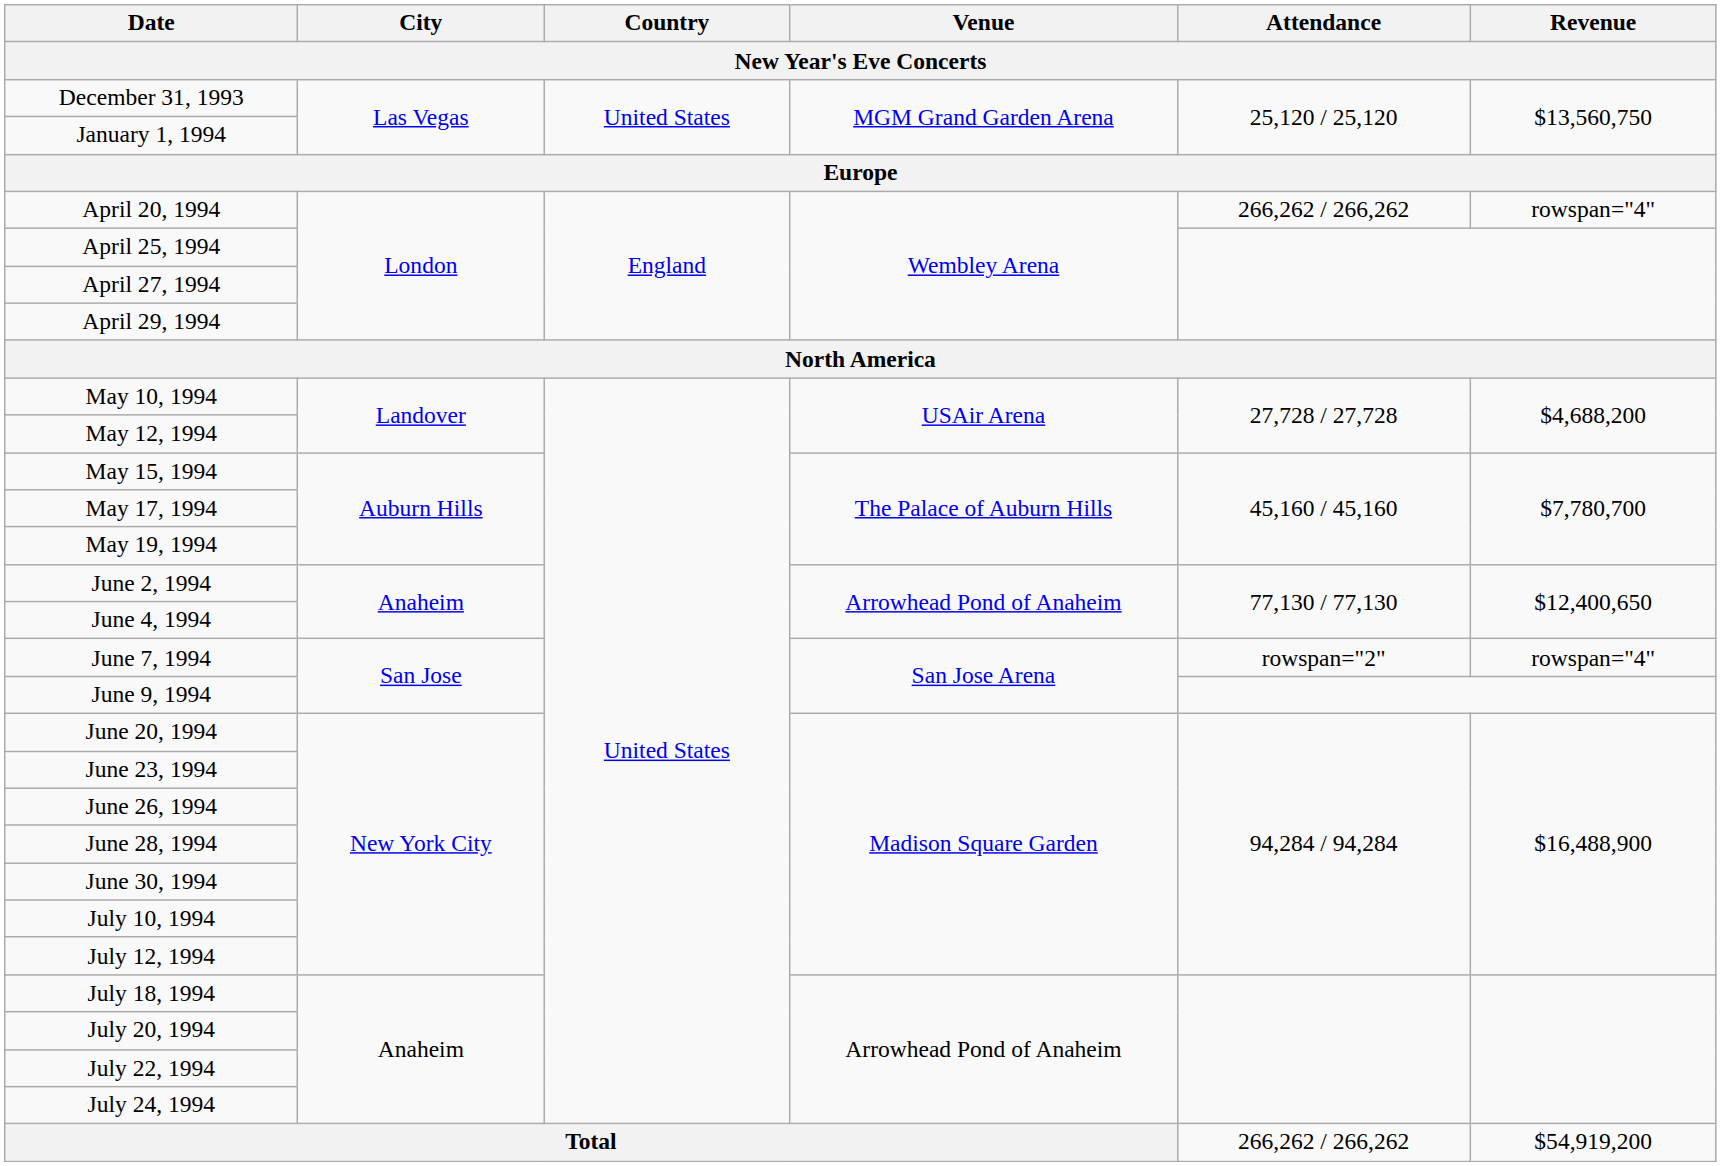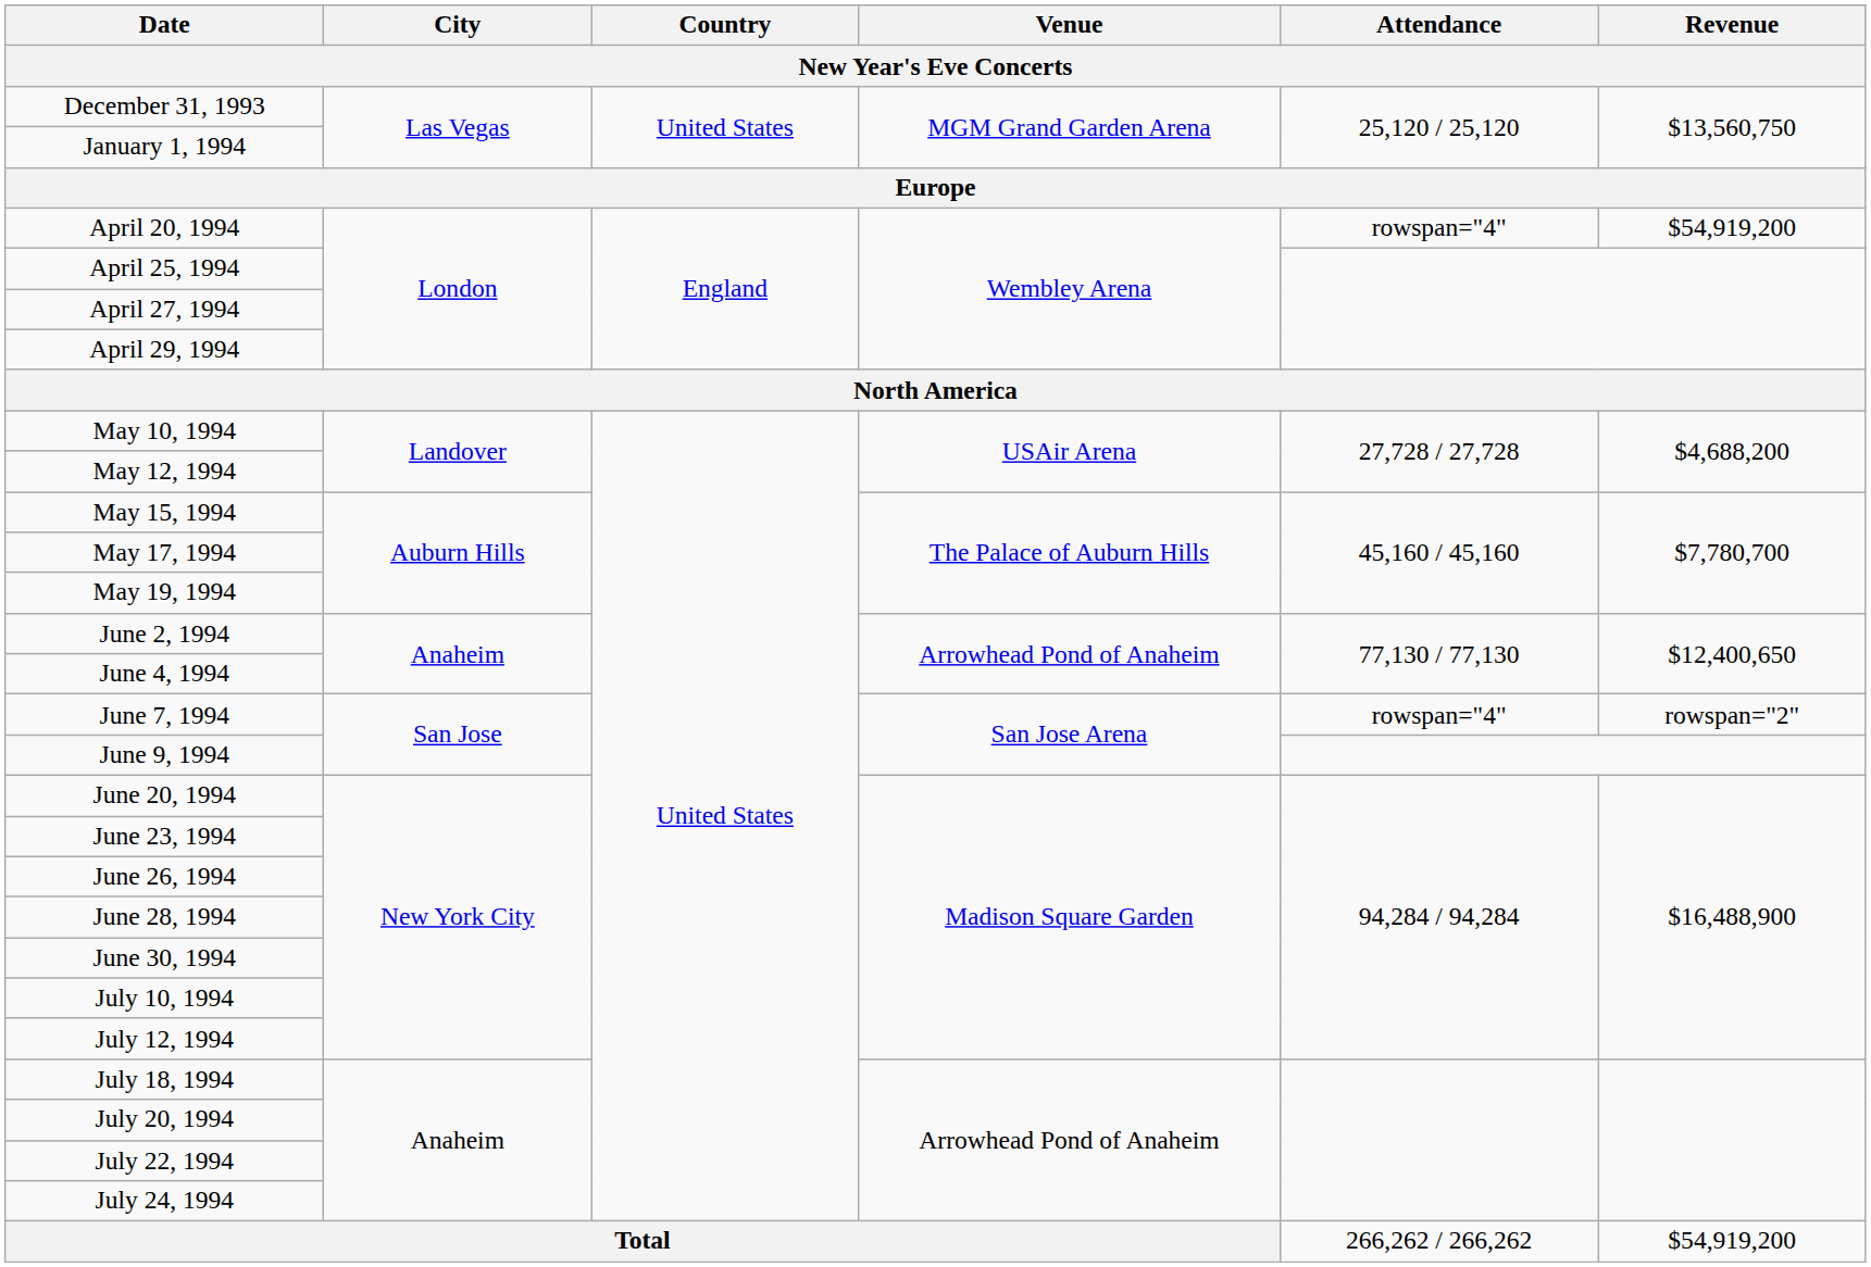April 20, 1994 | Attendance: 266,262 / 266,262 -> rowspan="4"
April 20, 1994 | Revenue: rowspan="4" -> $54,919,200
June 7, 1994 | Attendance: rowspan="2" -> rowspan="4"
June 7, 1994 | Revenue: rowspan="4" -> rowspan="2"
